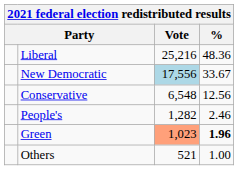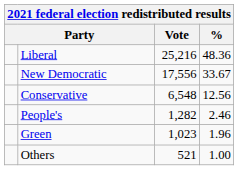New Democratic | Vote: lightblue background -> no background
Green | Vote: lightsalmon background -> no background
Green | %: bold -> normal
